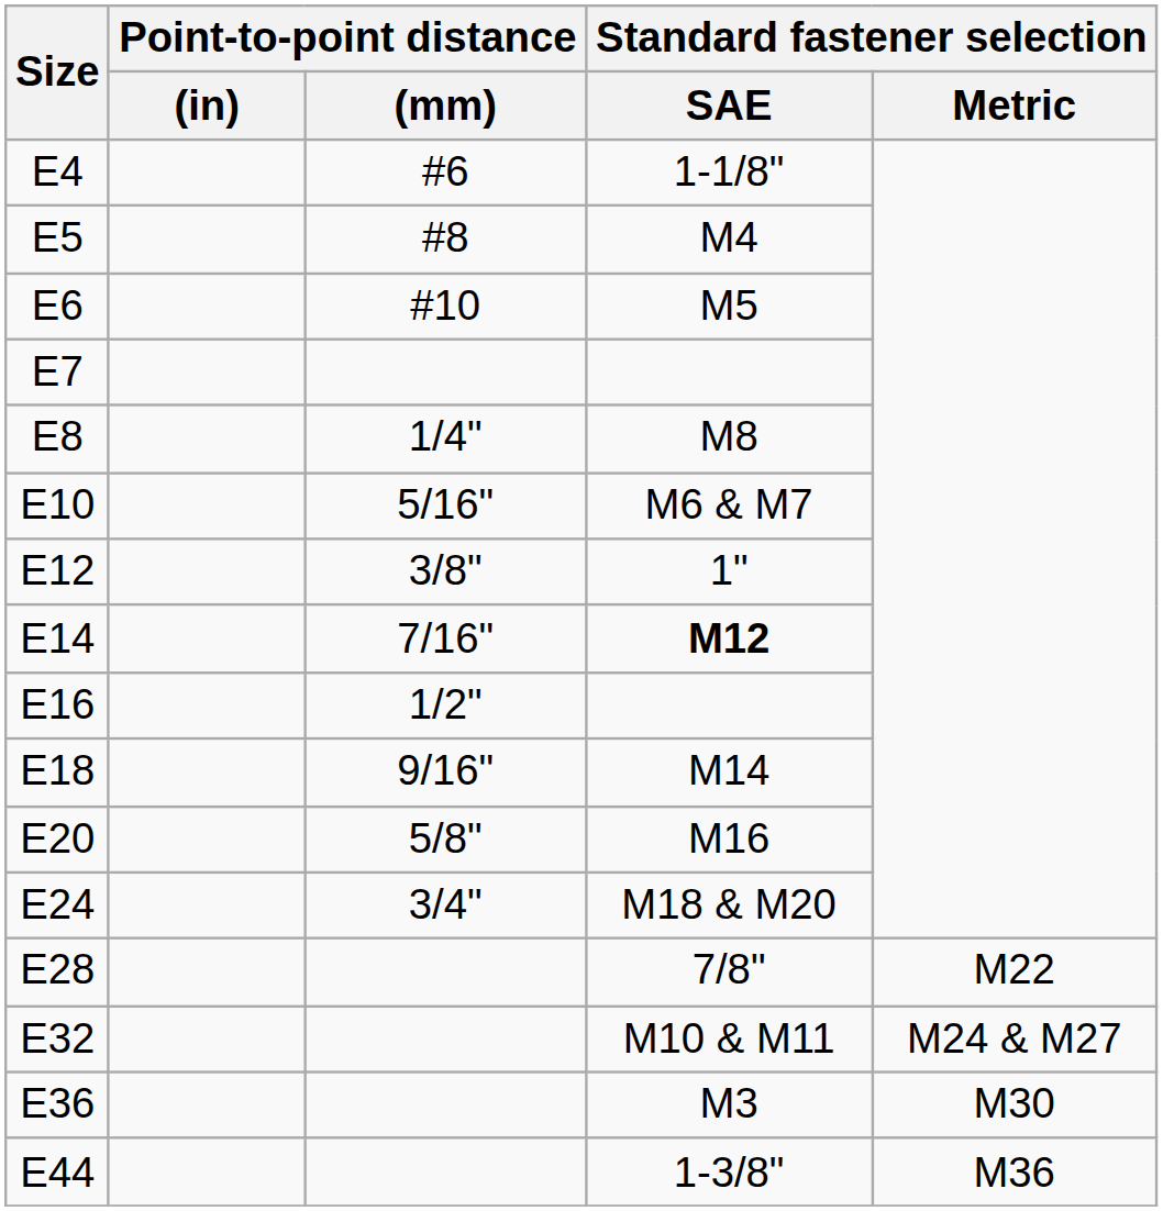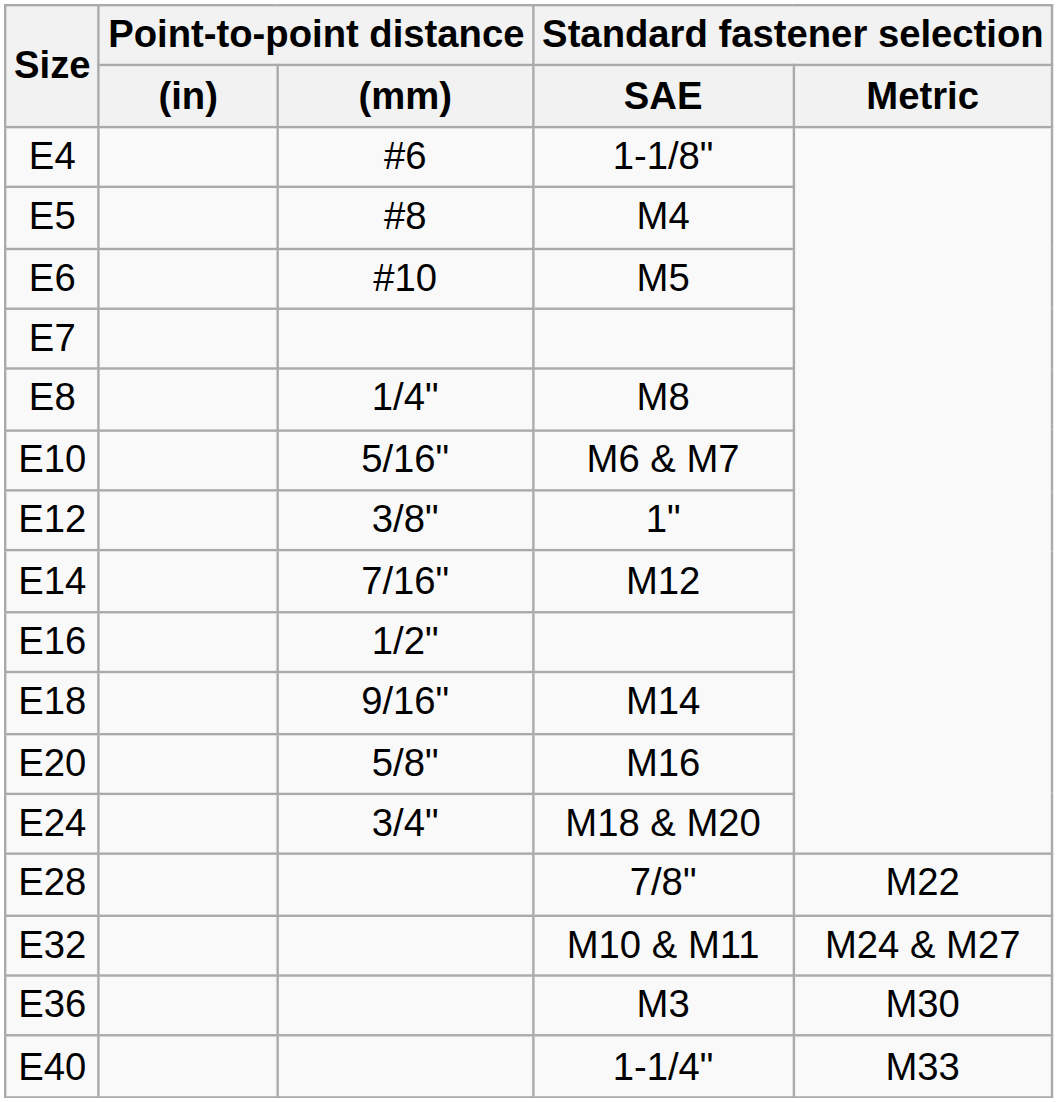E14 | Standard fastener selection / SAE: bold -> normal
+ row: E40 | 1-1/4" | M33
- row: E44 | 1-3/8" | M36
